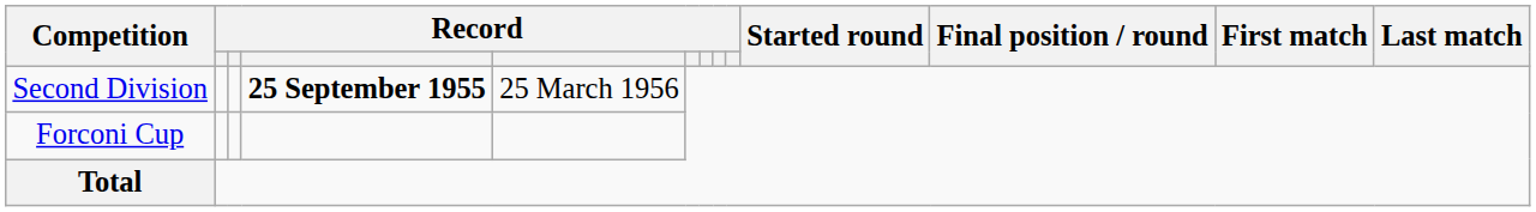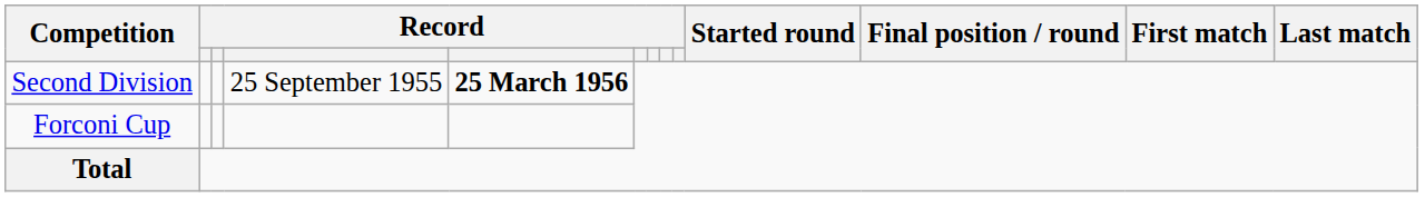Second Division | column 4: bold -> normal
Second Division | column 5: normal -> bold
